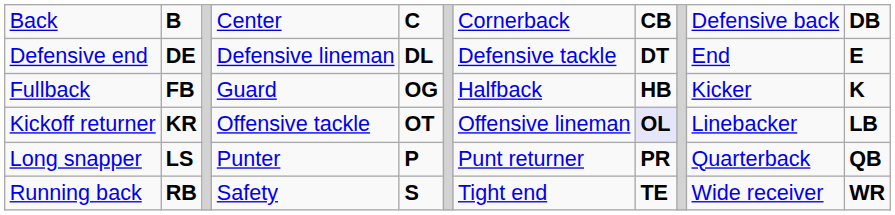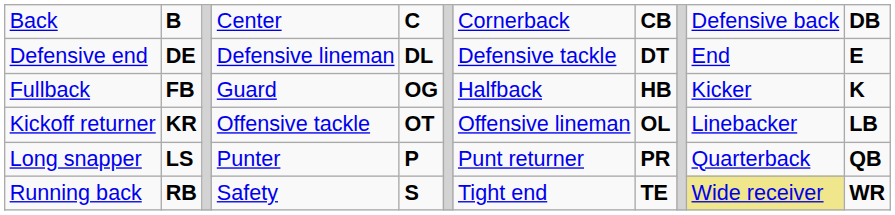Kickoff returner | column 8: lavender background -> no background
Running back | column 10: no background -> khaki background
